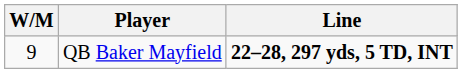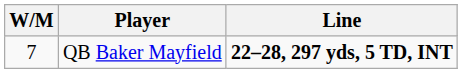QB Baker Mayfield | W/M: 9 -> 7
